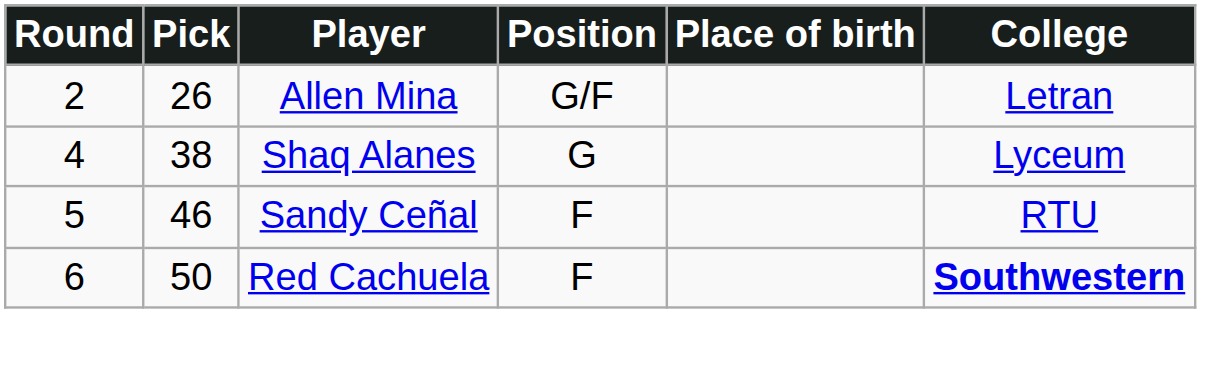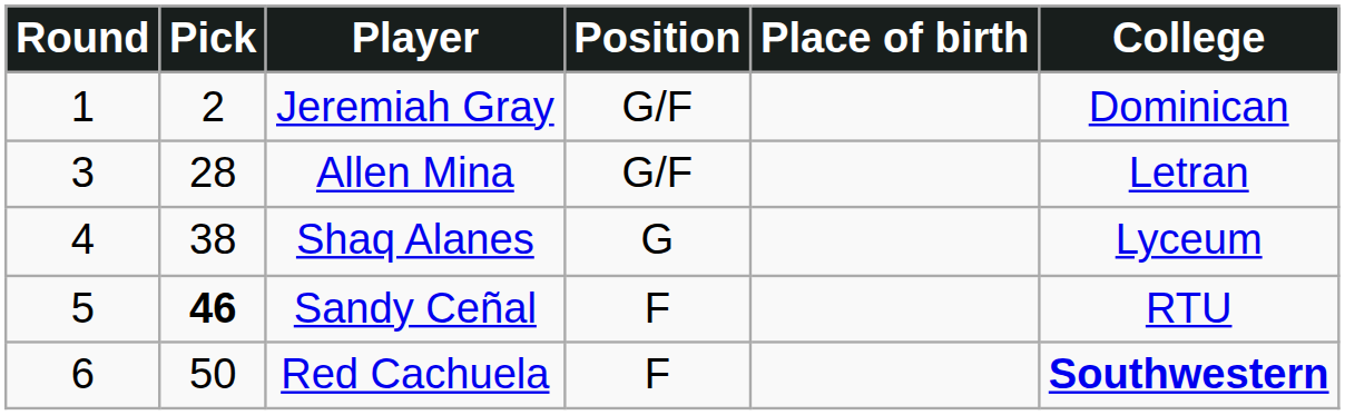+ row: 1 | 2 | Jeremiah Gray | G/F | Dominican
Allen Mina | Round: 2 -> 3
Allen Mina | Pick: 26 -> 28
Sandy Ceñal | Pick: normal -> bold
